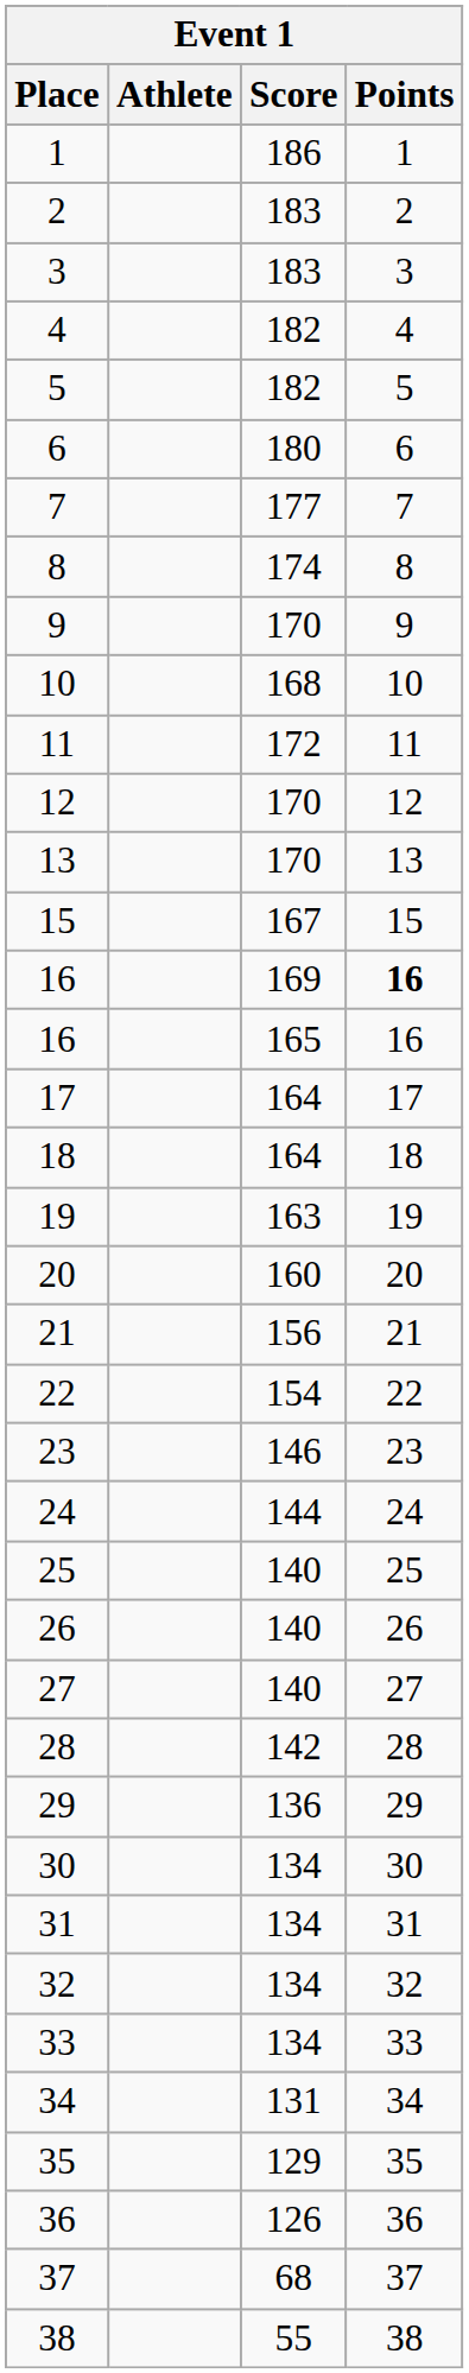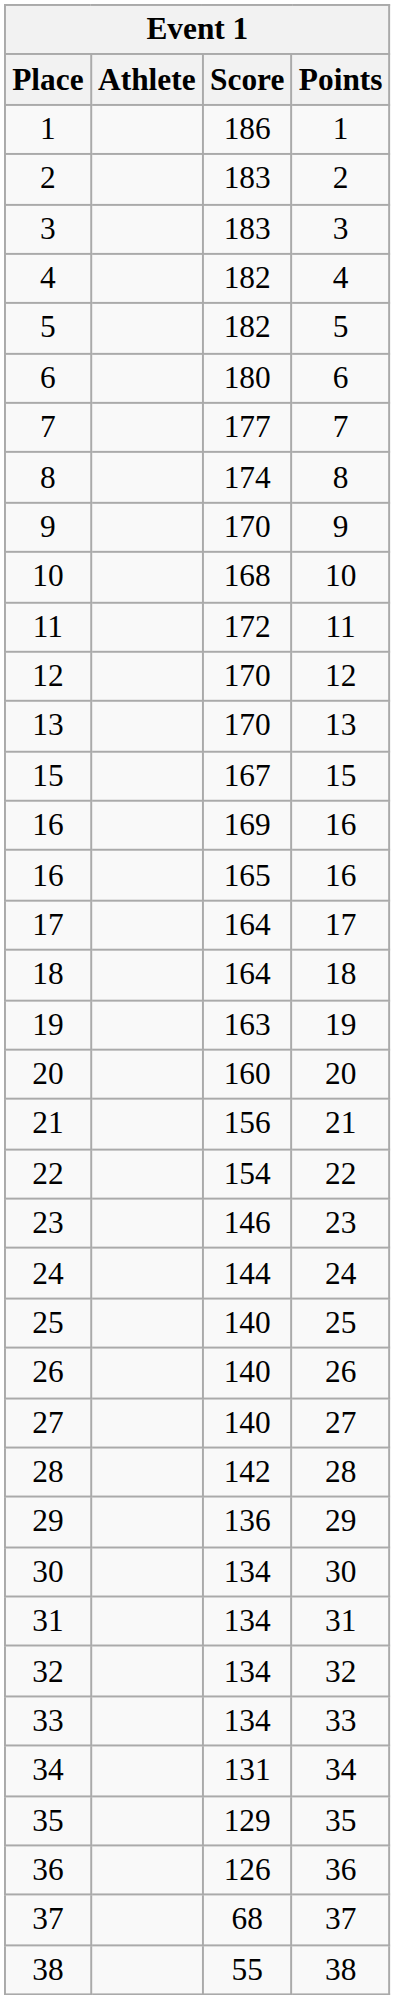16 / 169 | Points: bold -> normal
